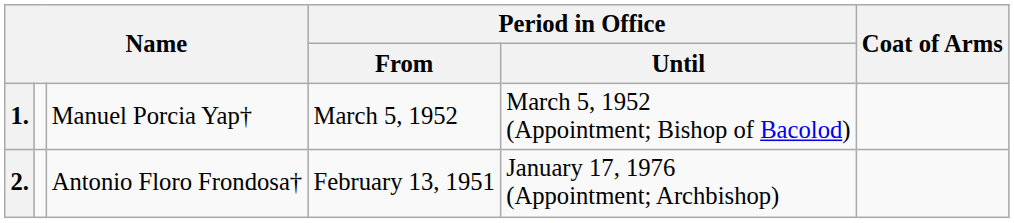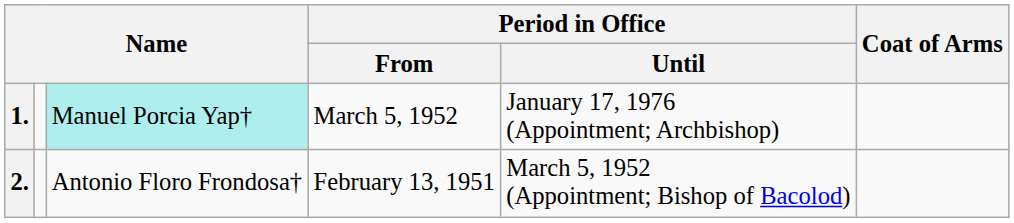1. | column 3: no background -> paleturquoise background
1. | Period in Office / Until: March 5, 1952 (Appointment; Bishop of Bacolod) -> January 17, 1976 (Appointment; Archbishop)
2. | Period in Office / Until: January 17, 1976 (Appointment; Archbishop) -> March 5, 1952 (Appointment; Bishop of Bacolod)
